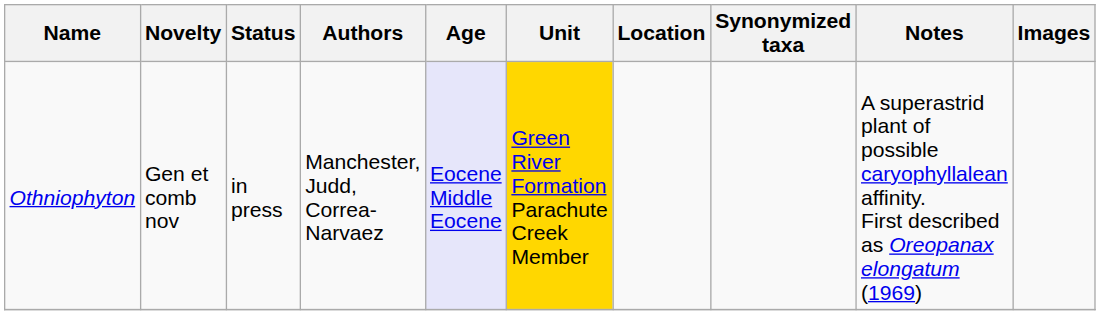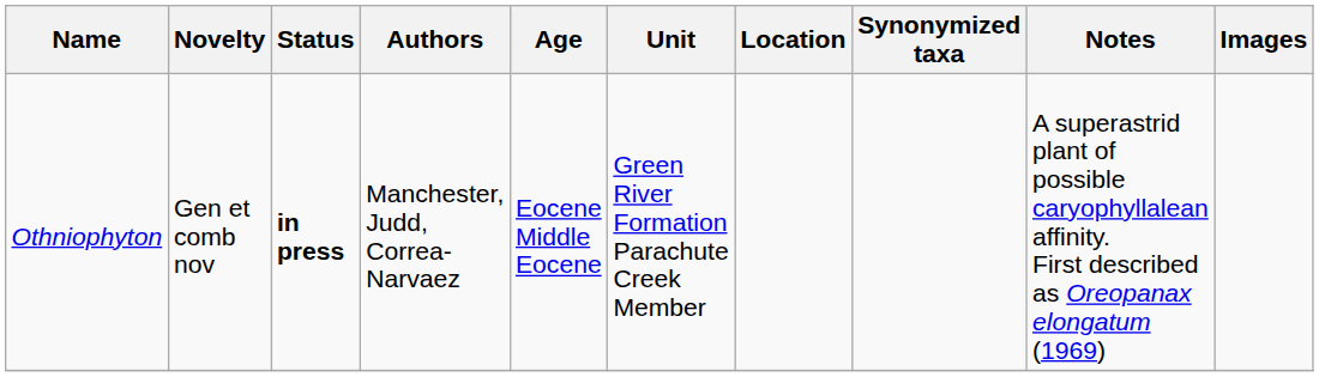Othniophyton | Status: normal -> bold
Othniophyton | Age: lavender background -> no background
Othniophyton | Unit: gold background -> no background
